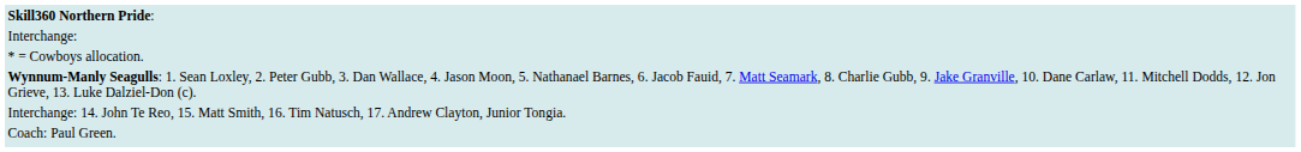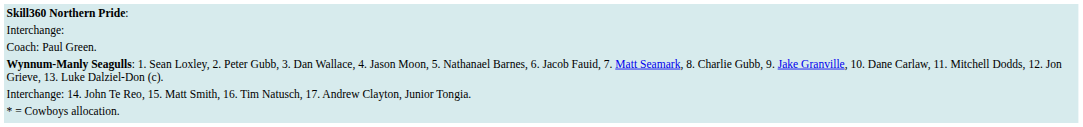row 3 | column 1: * = Cowboys allocation. -> Coach: Paul Green.
row 6 | column 1: Coach: Paul Green. -> * = Cowboys allocation.
